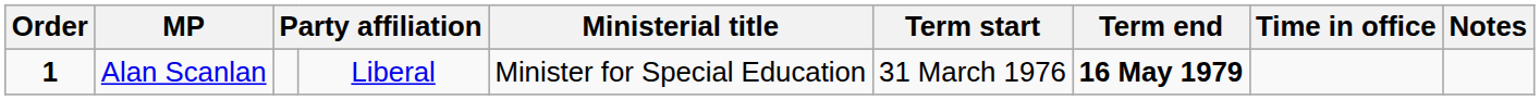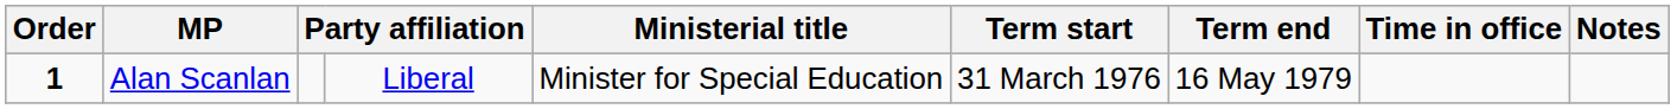Alan Scanlan | Term end: bold -> normal
